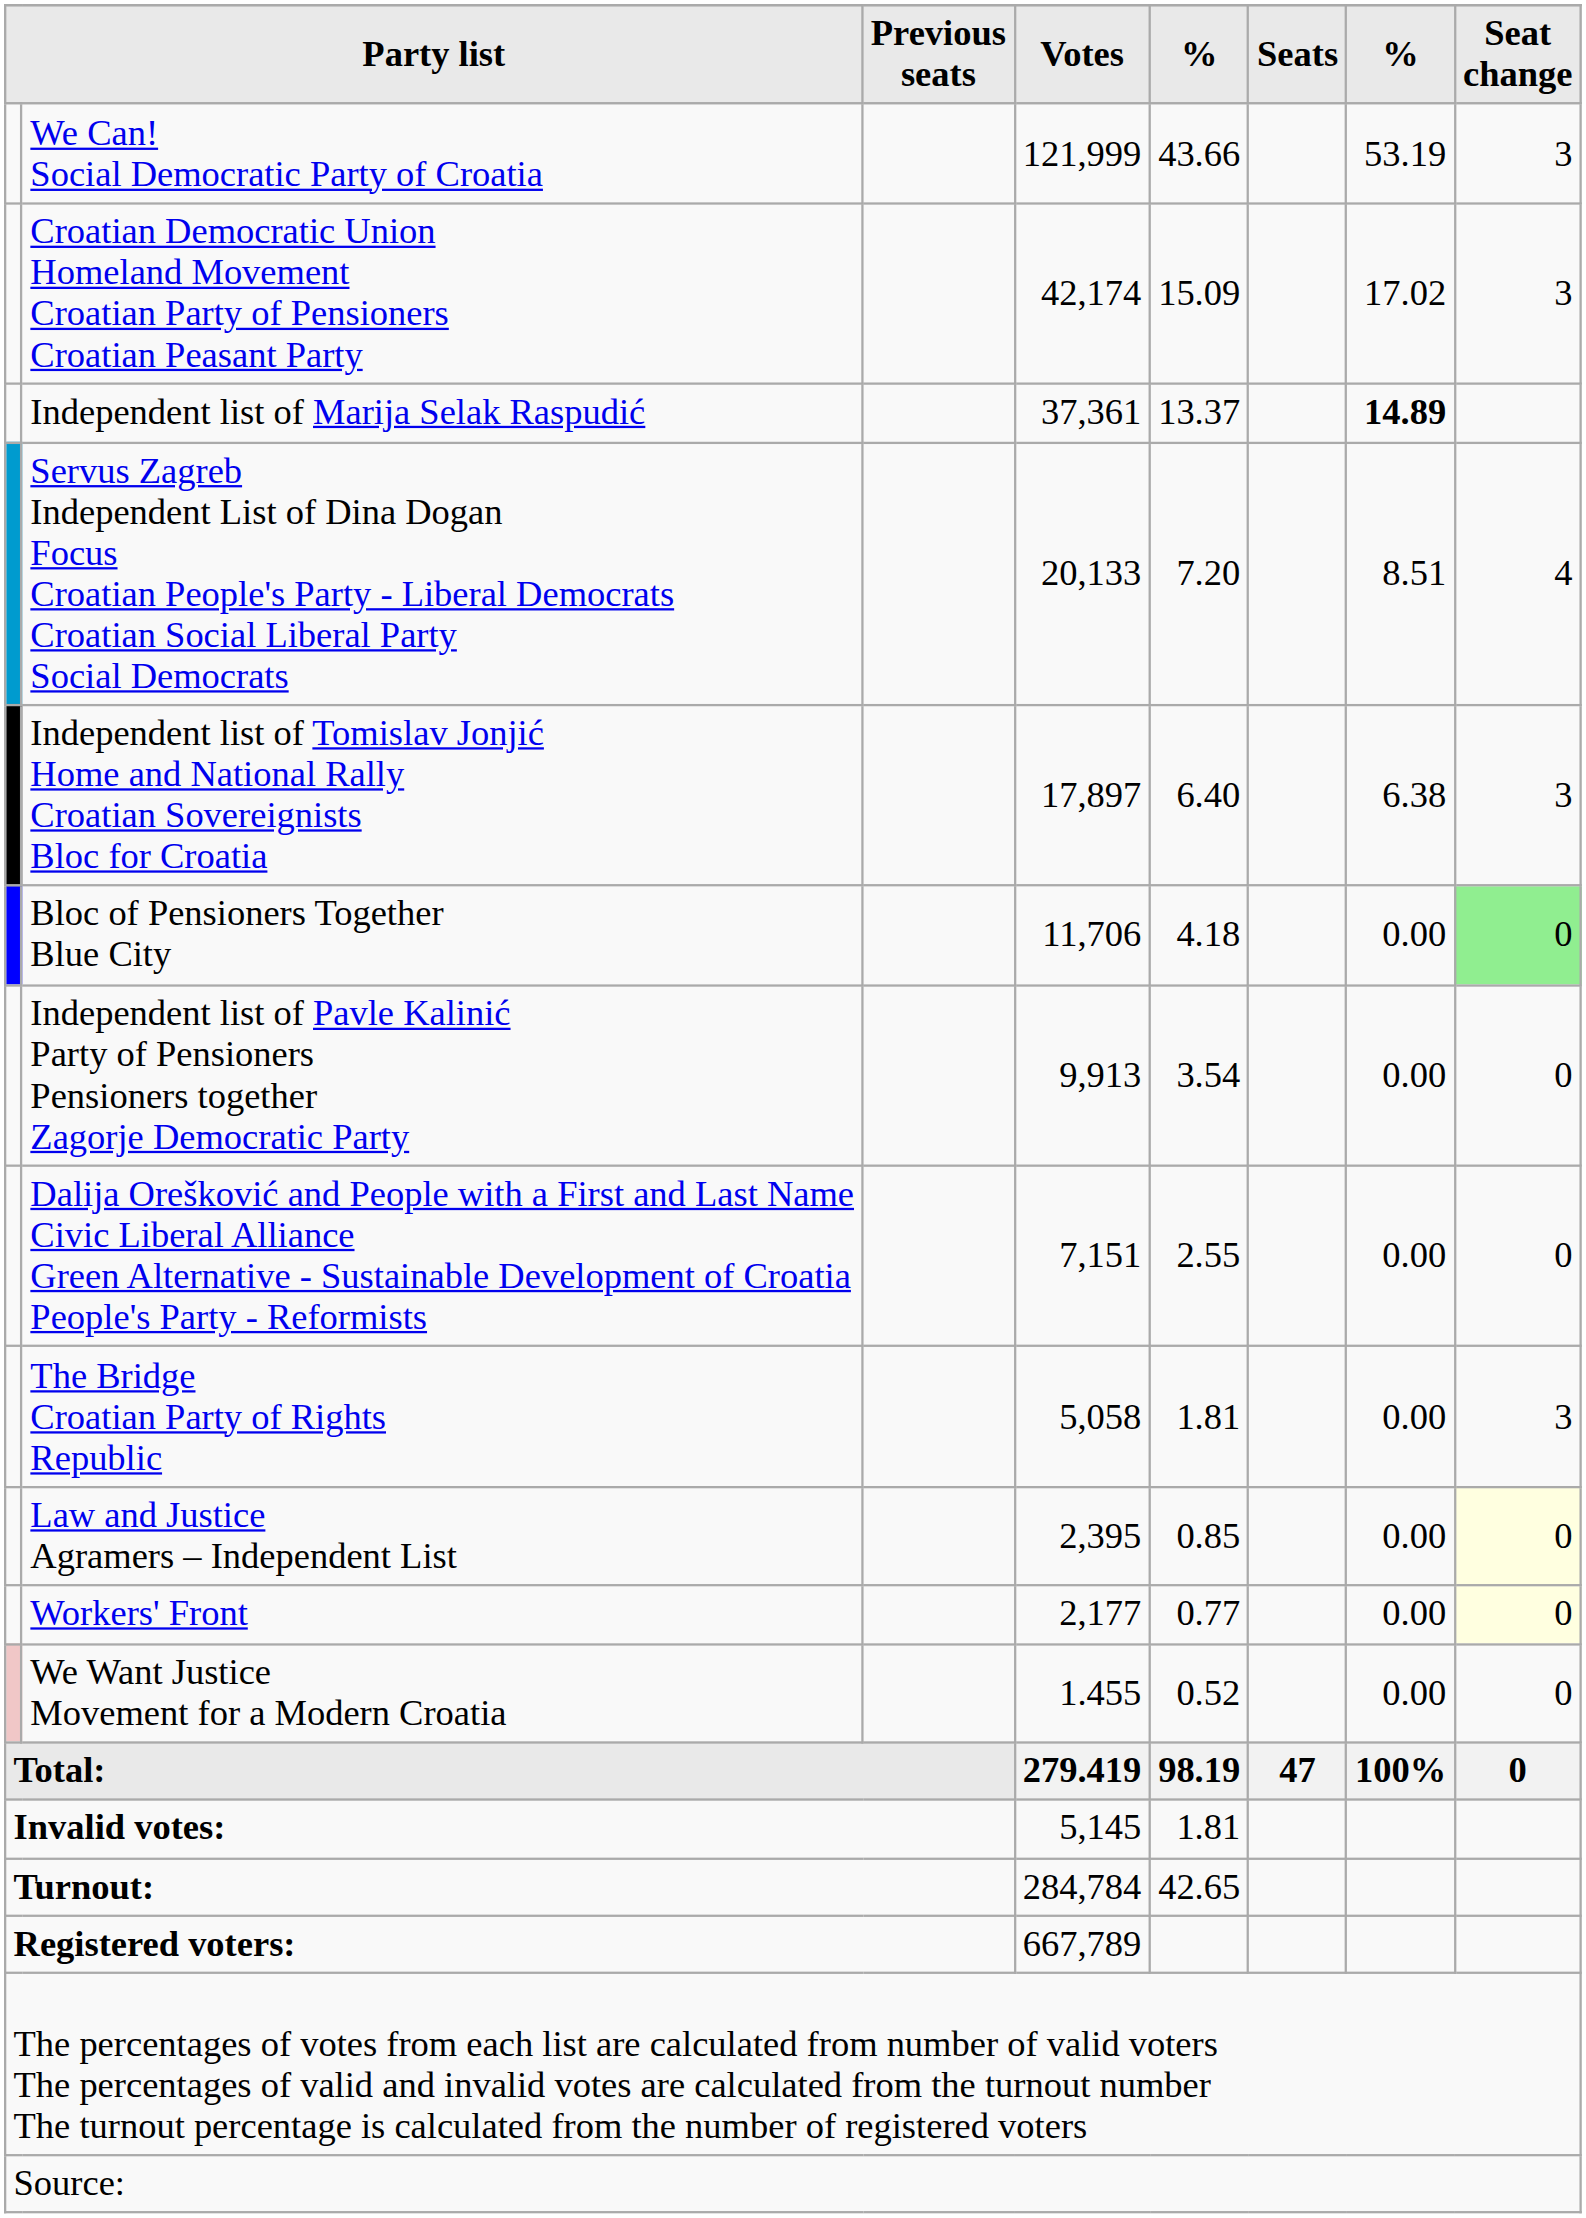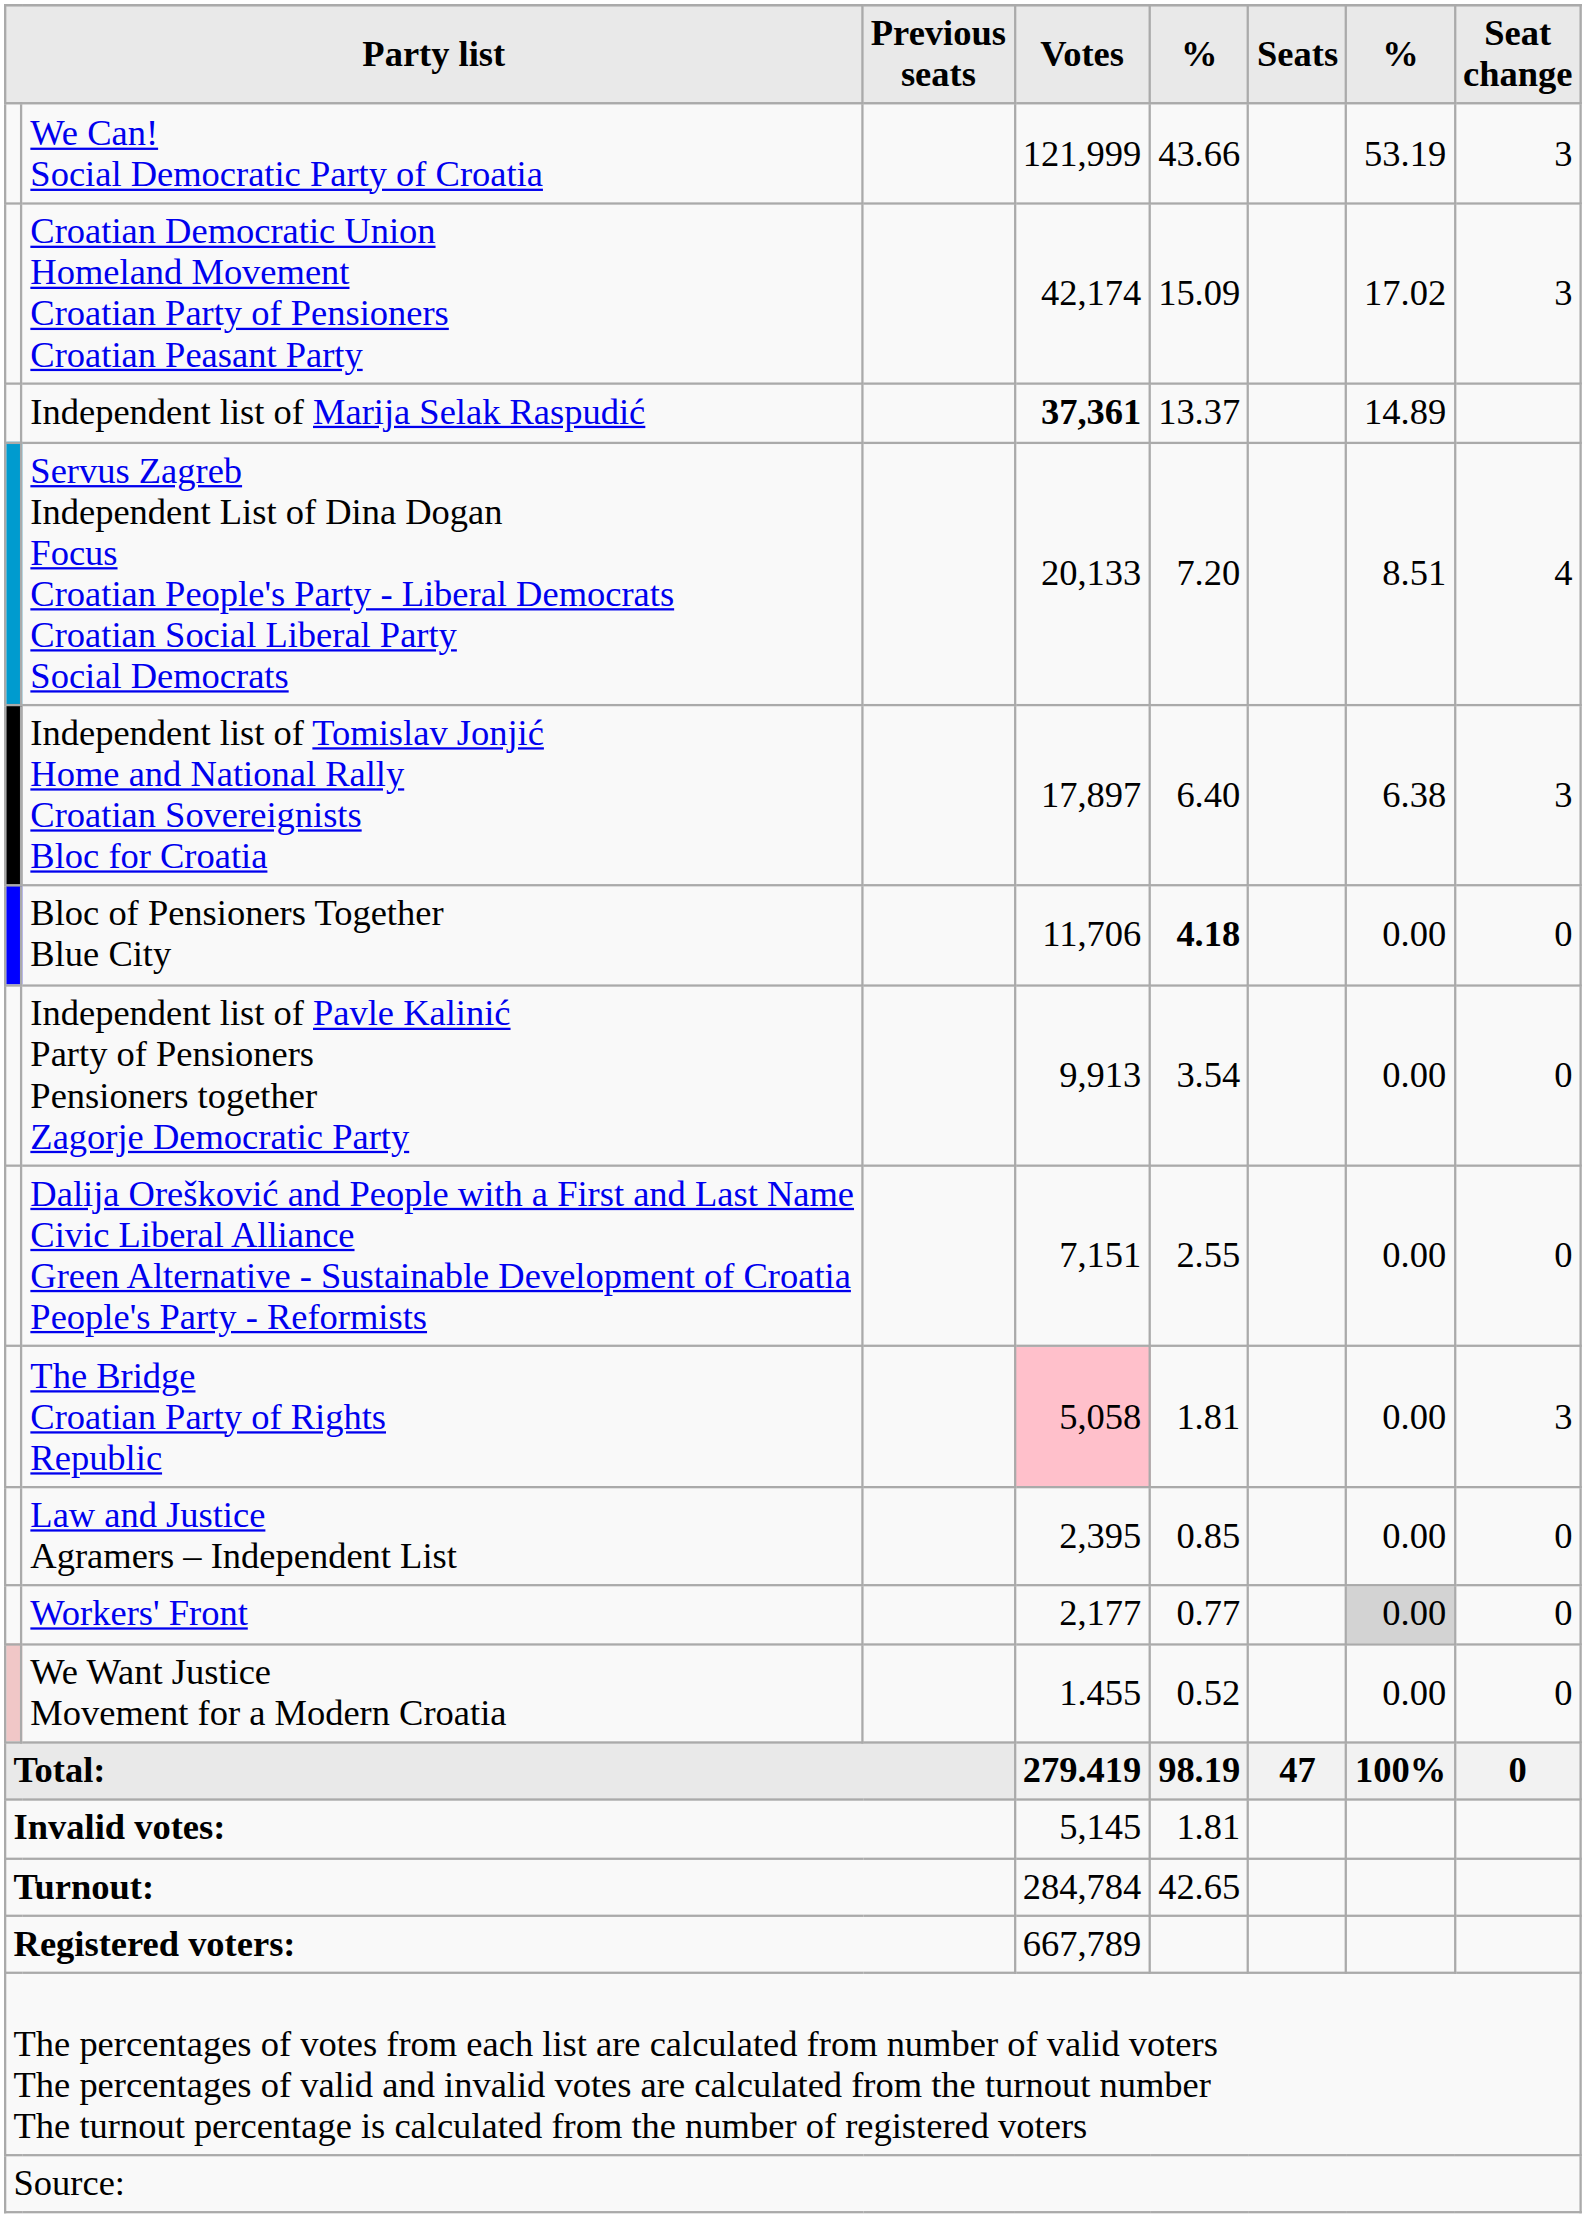Independent list of Marija Selak Raspudić | Votes: normal -> bold
Independent list of Marija Selak Raspudić | column 7: bold -> normal
Bloc of Pensioners Together Blue City | column 5: normal -> bold
Bloc of Pensioners Together Blue City | Seat change: lightgreen background -> no background
The Bridge Croatian Party of Rights Republic | Votes: no background -> pink background
Law and Justice Agramers – Independent List | Seat change: lightyellow background -> no background
Workers' Front | column 7: no background -> lightgrey background
Workers' Front | Seat change: lightyellow background -> no background
